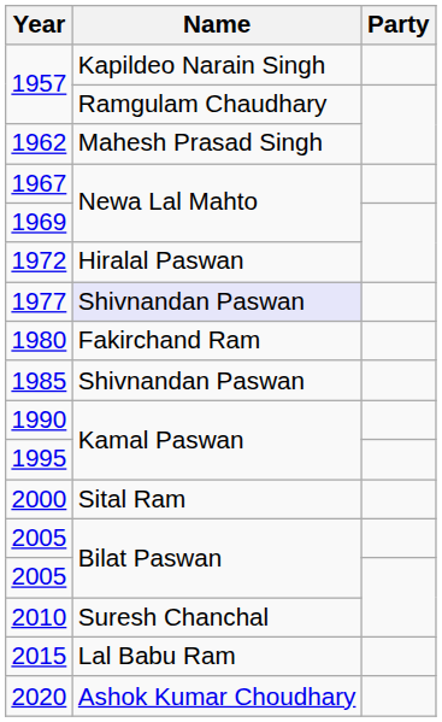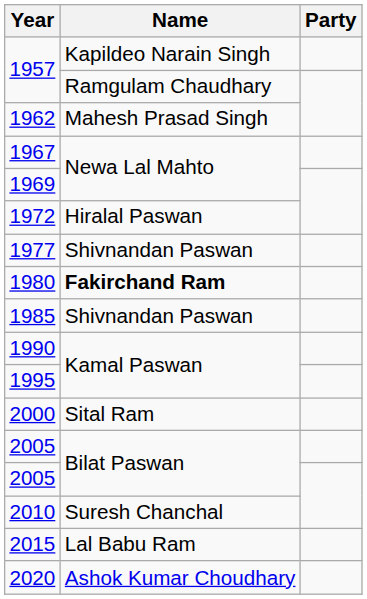1977 | Name: lavender background -> no background
1980 | Name: normal -> bold
